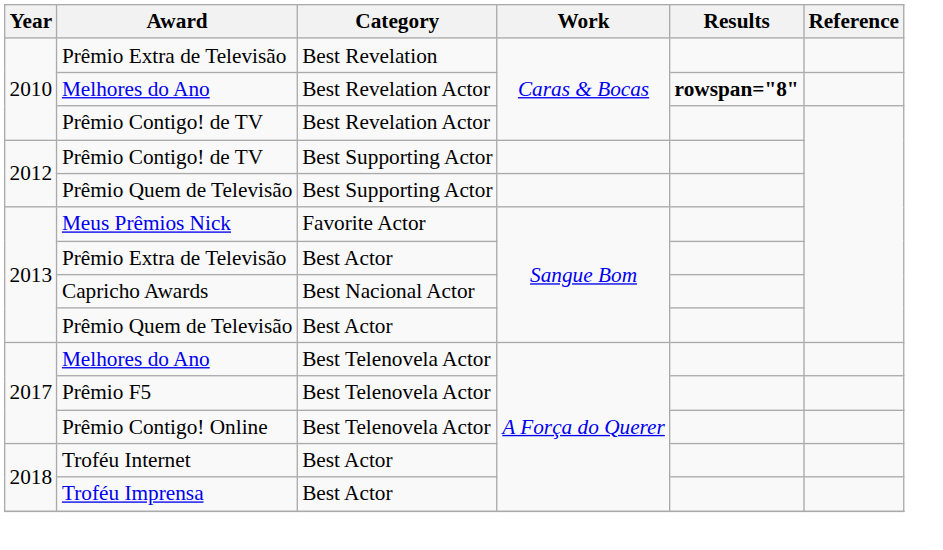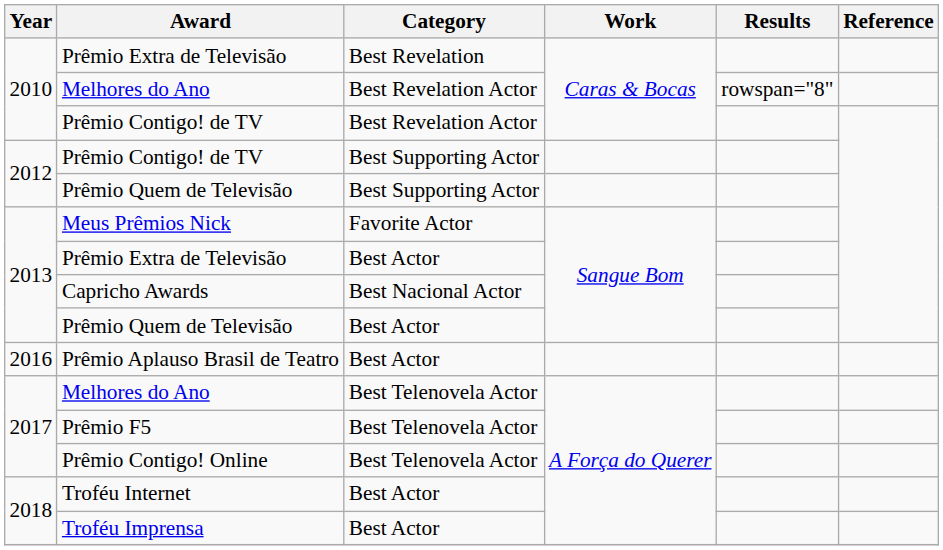Melhores do Ano / Best Revelation Actor | Results: bold -> normal
+ row: 2016 | Prêmio Aplauso Brasil de Teatro | Best Actor
